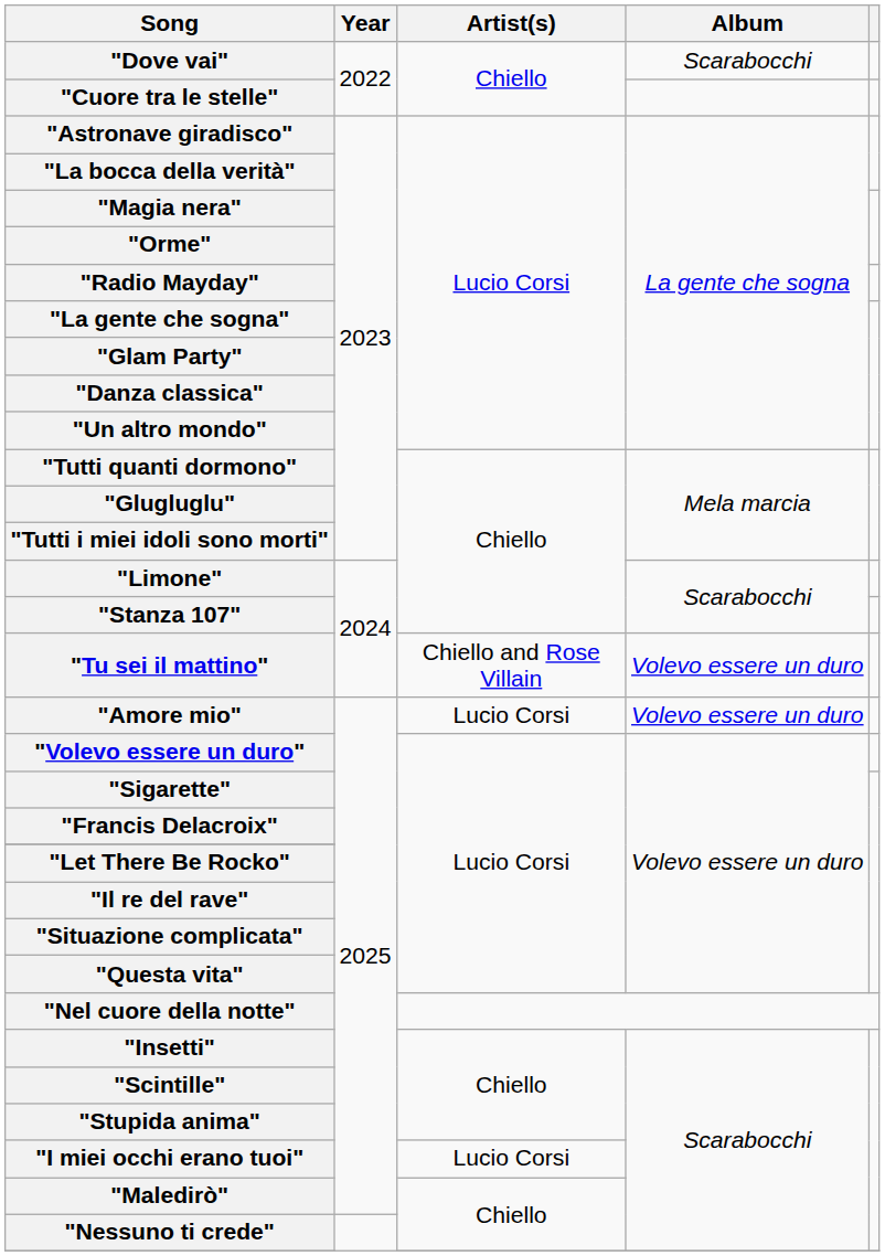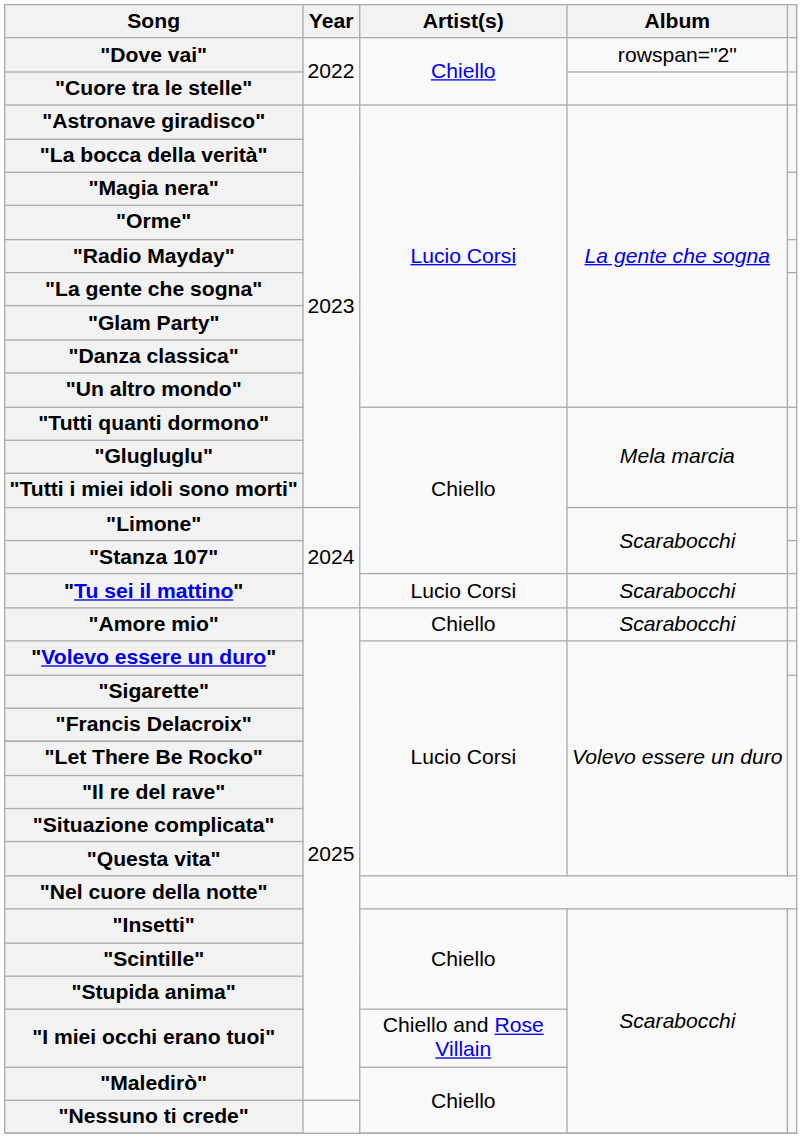"Dove vai" | Album: Scarabocchi -> rowspan="2"
"Tu sei il mattino" | Artist(s): Chiello and Rose Villain -> Lucio Corsi
"Tu sei il mattino" | Album: Volevo essere un duro -> Scarabocchi
"Amore mio" | Artist(s): Lucio Corsi -> Chiello
"Amore mio" | Album: Volevo essere un duro -> Scarabocchi
"I miei occhi erano tuoi" | Artist(s): Lucio Corsi -> Chiello and Rose Villain
